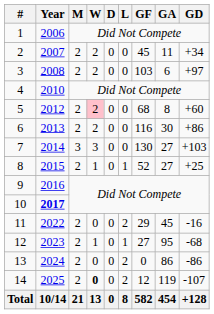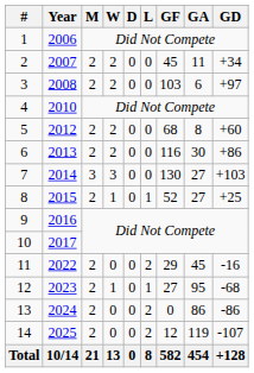5 | W: pink background -> no background
10 | Year: bold -> normal
14 | W: bold -> normal
